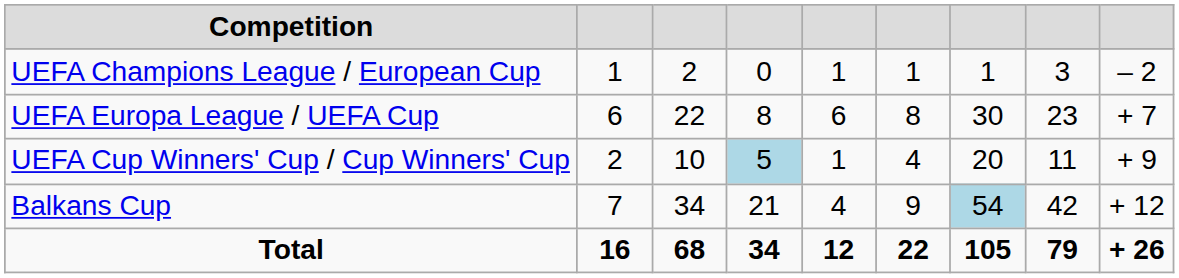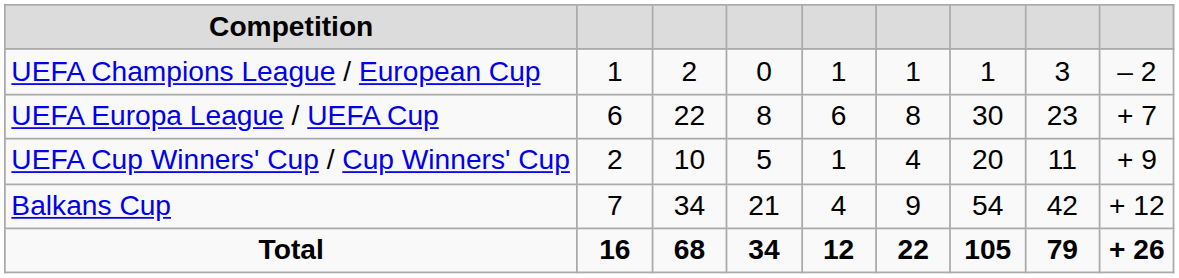UEFA Cup Winners' Cup / Cup Winners' Cup | column 4: lightblue background -> no background
Balkans Cup | column 7: lightblue background -> no background
